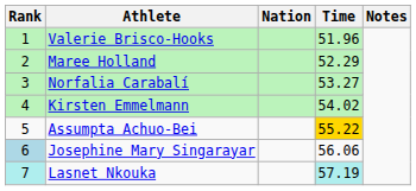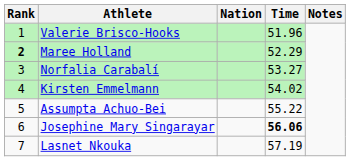Maree Holland | Rank: normal -> bold
Assumpta Achuo-Bei | Time: gold background -> no background
Josephine Mary Singarayar | Rank: lightblue background -> no background
Josephine Mary Singarayar | Time: normal -> bold
Lasnet Nkouka | Rank: paleturquoise background -> no background
Lasnet Nkouka | Time: paleturquoise background -> no background
